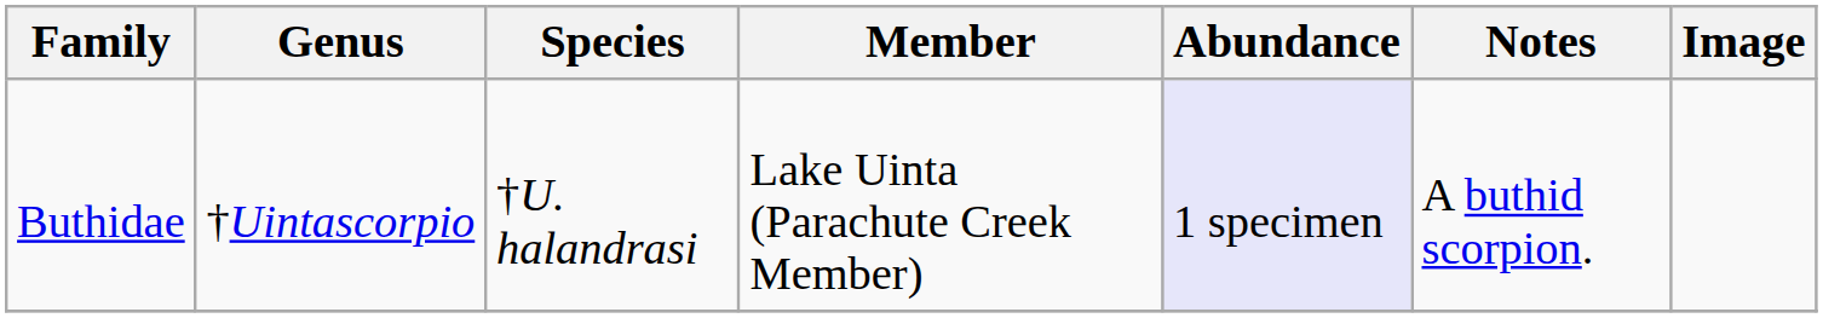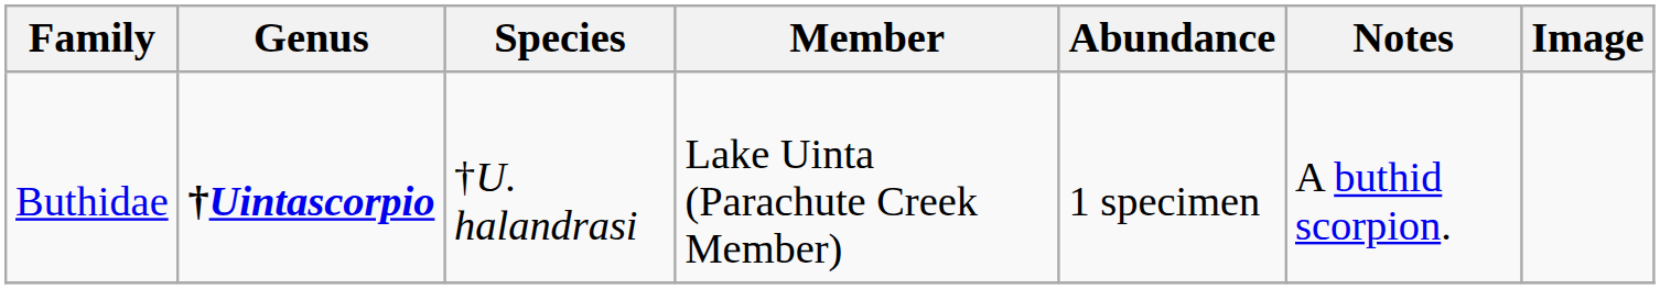Buthidae | Genus: normal -> bold
Buthidae | Abundance: lavender background -> no background
